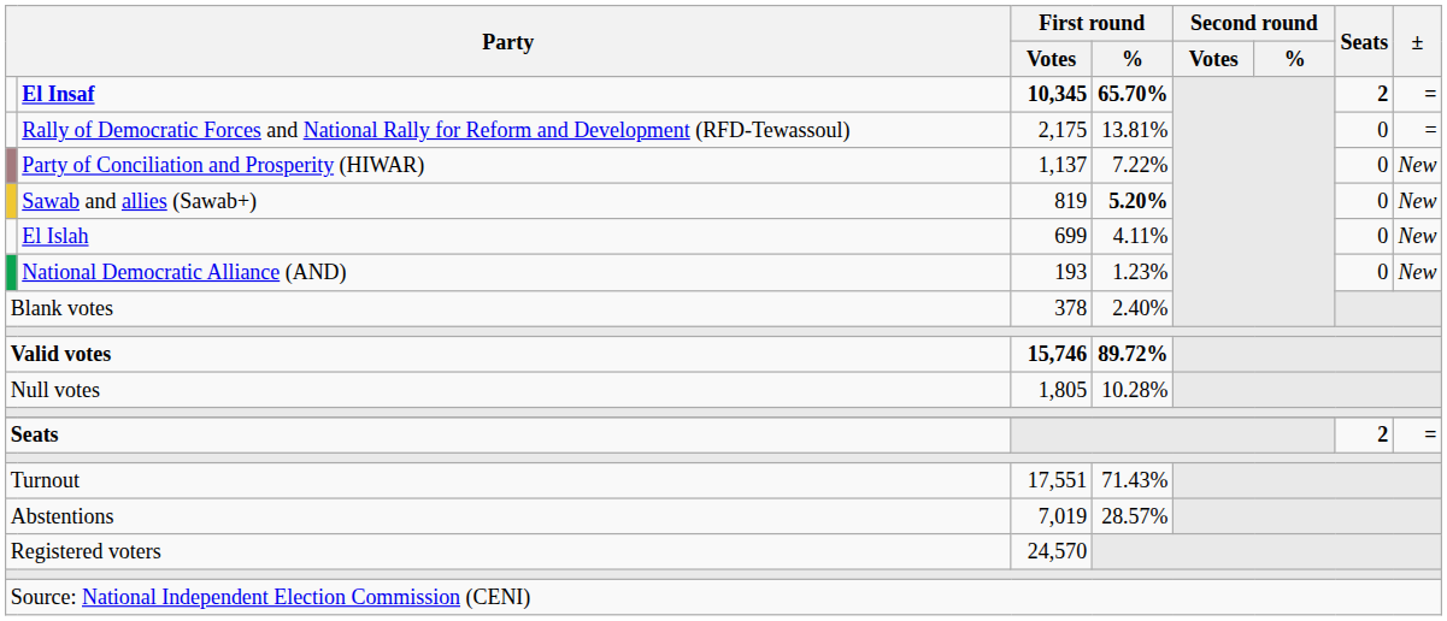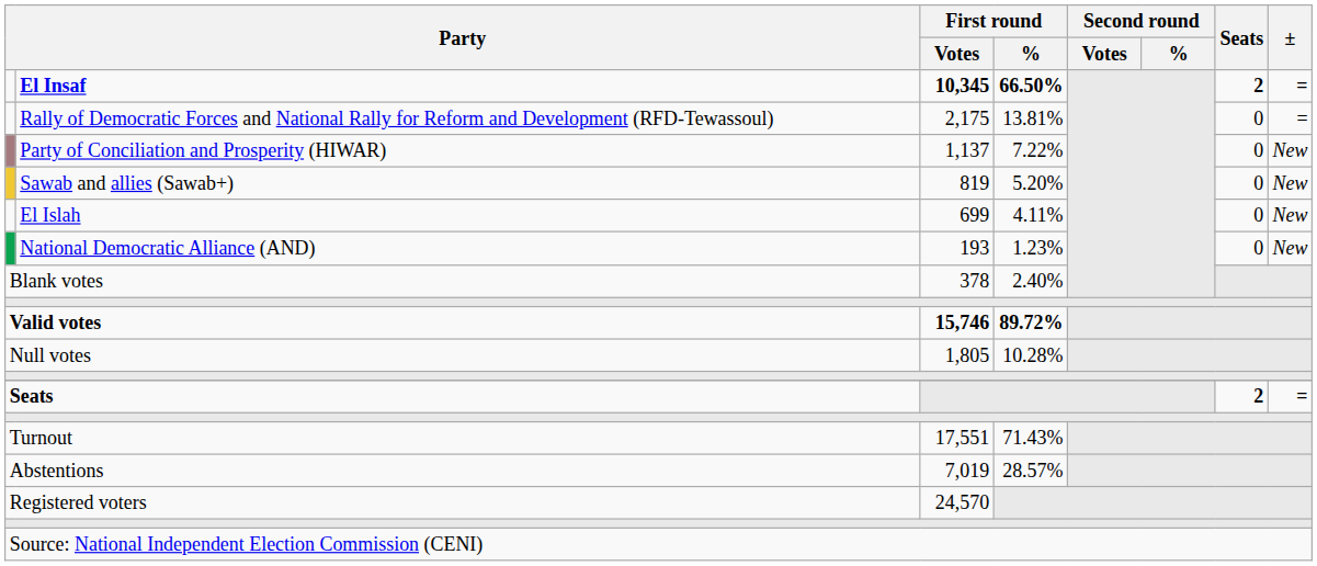El Insaf | First round / %: 65.70% -> 66.50%
Sawab and allies (Sawab+) | First round / %: bold -> normal
